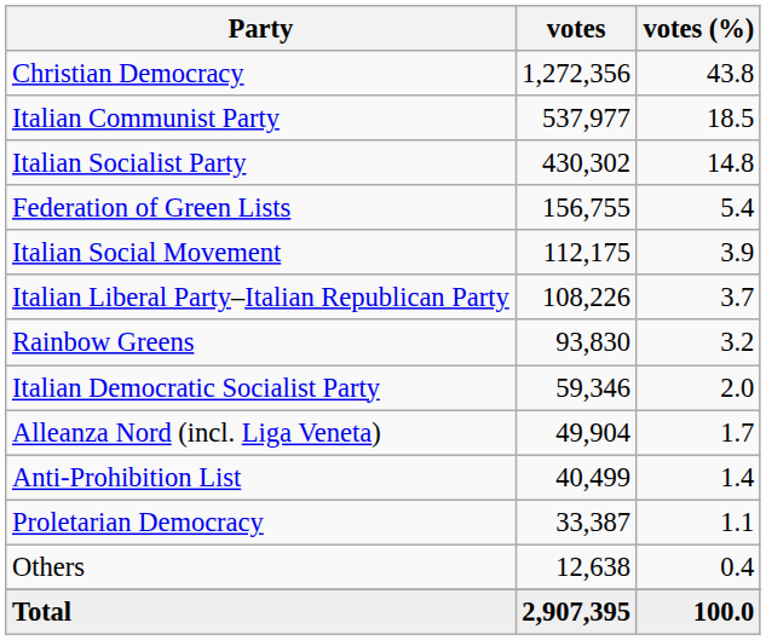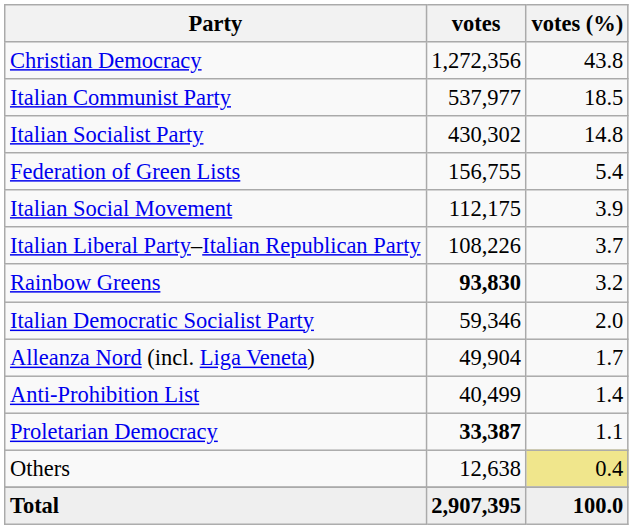Rainbow Greens | votes: normal -> bold
Proletarian Democracy | votes: normal -> bold
Others | votes (%): no background -> khaki background
